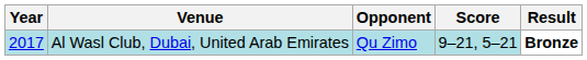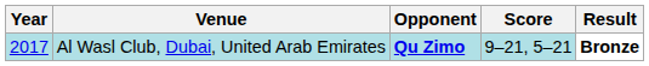Al Wasl Club, Dubai, United Arab Emirates | Opponent: normal -> bold
